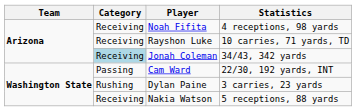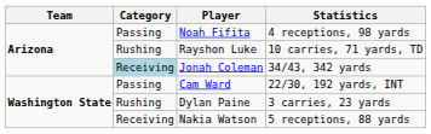Noah Fifita | Category: Receiving -> Passing
Rayshon Luke | Category: Receiving -> Rushing
